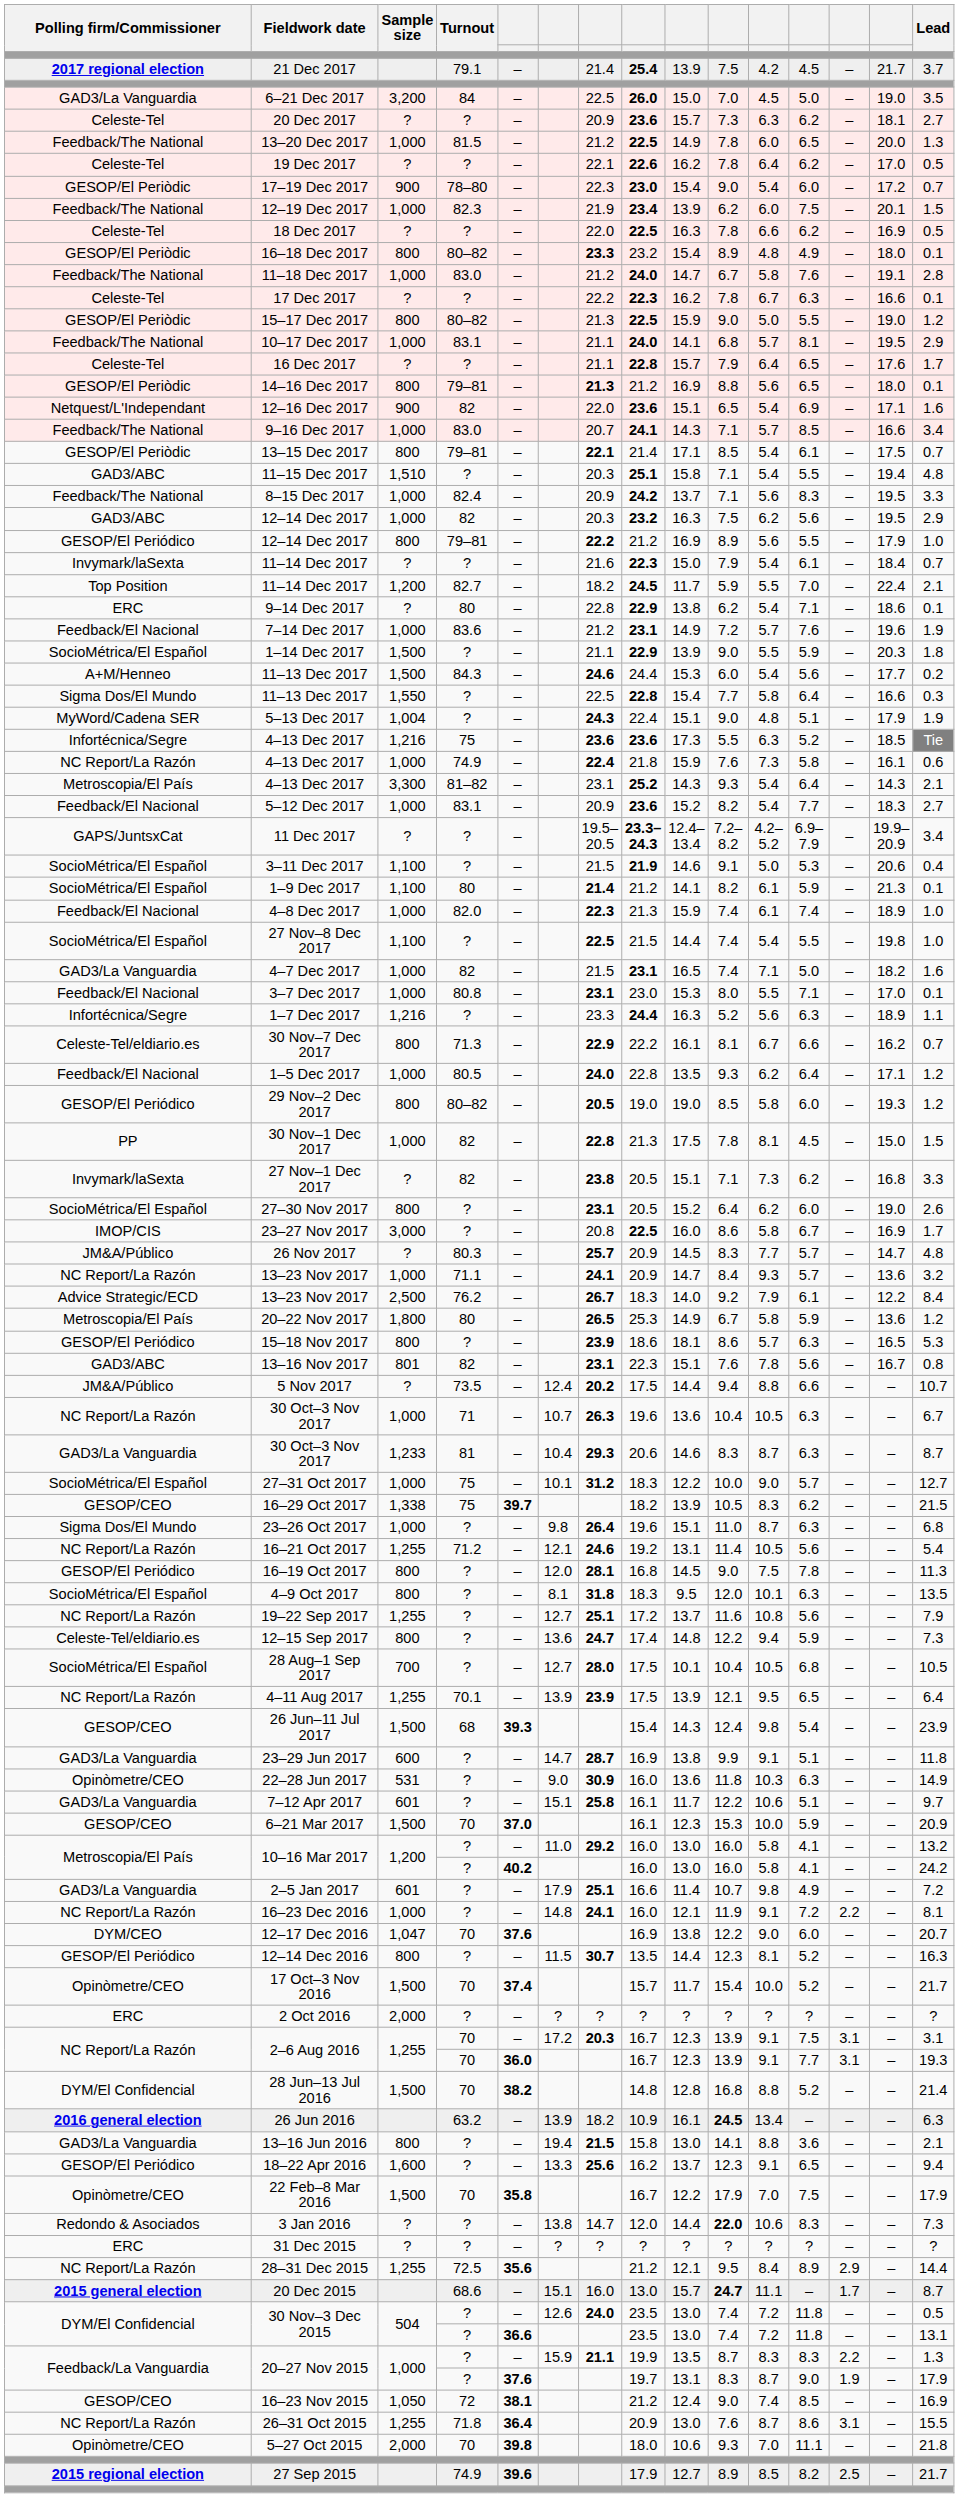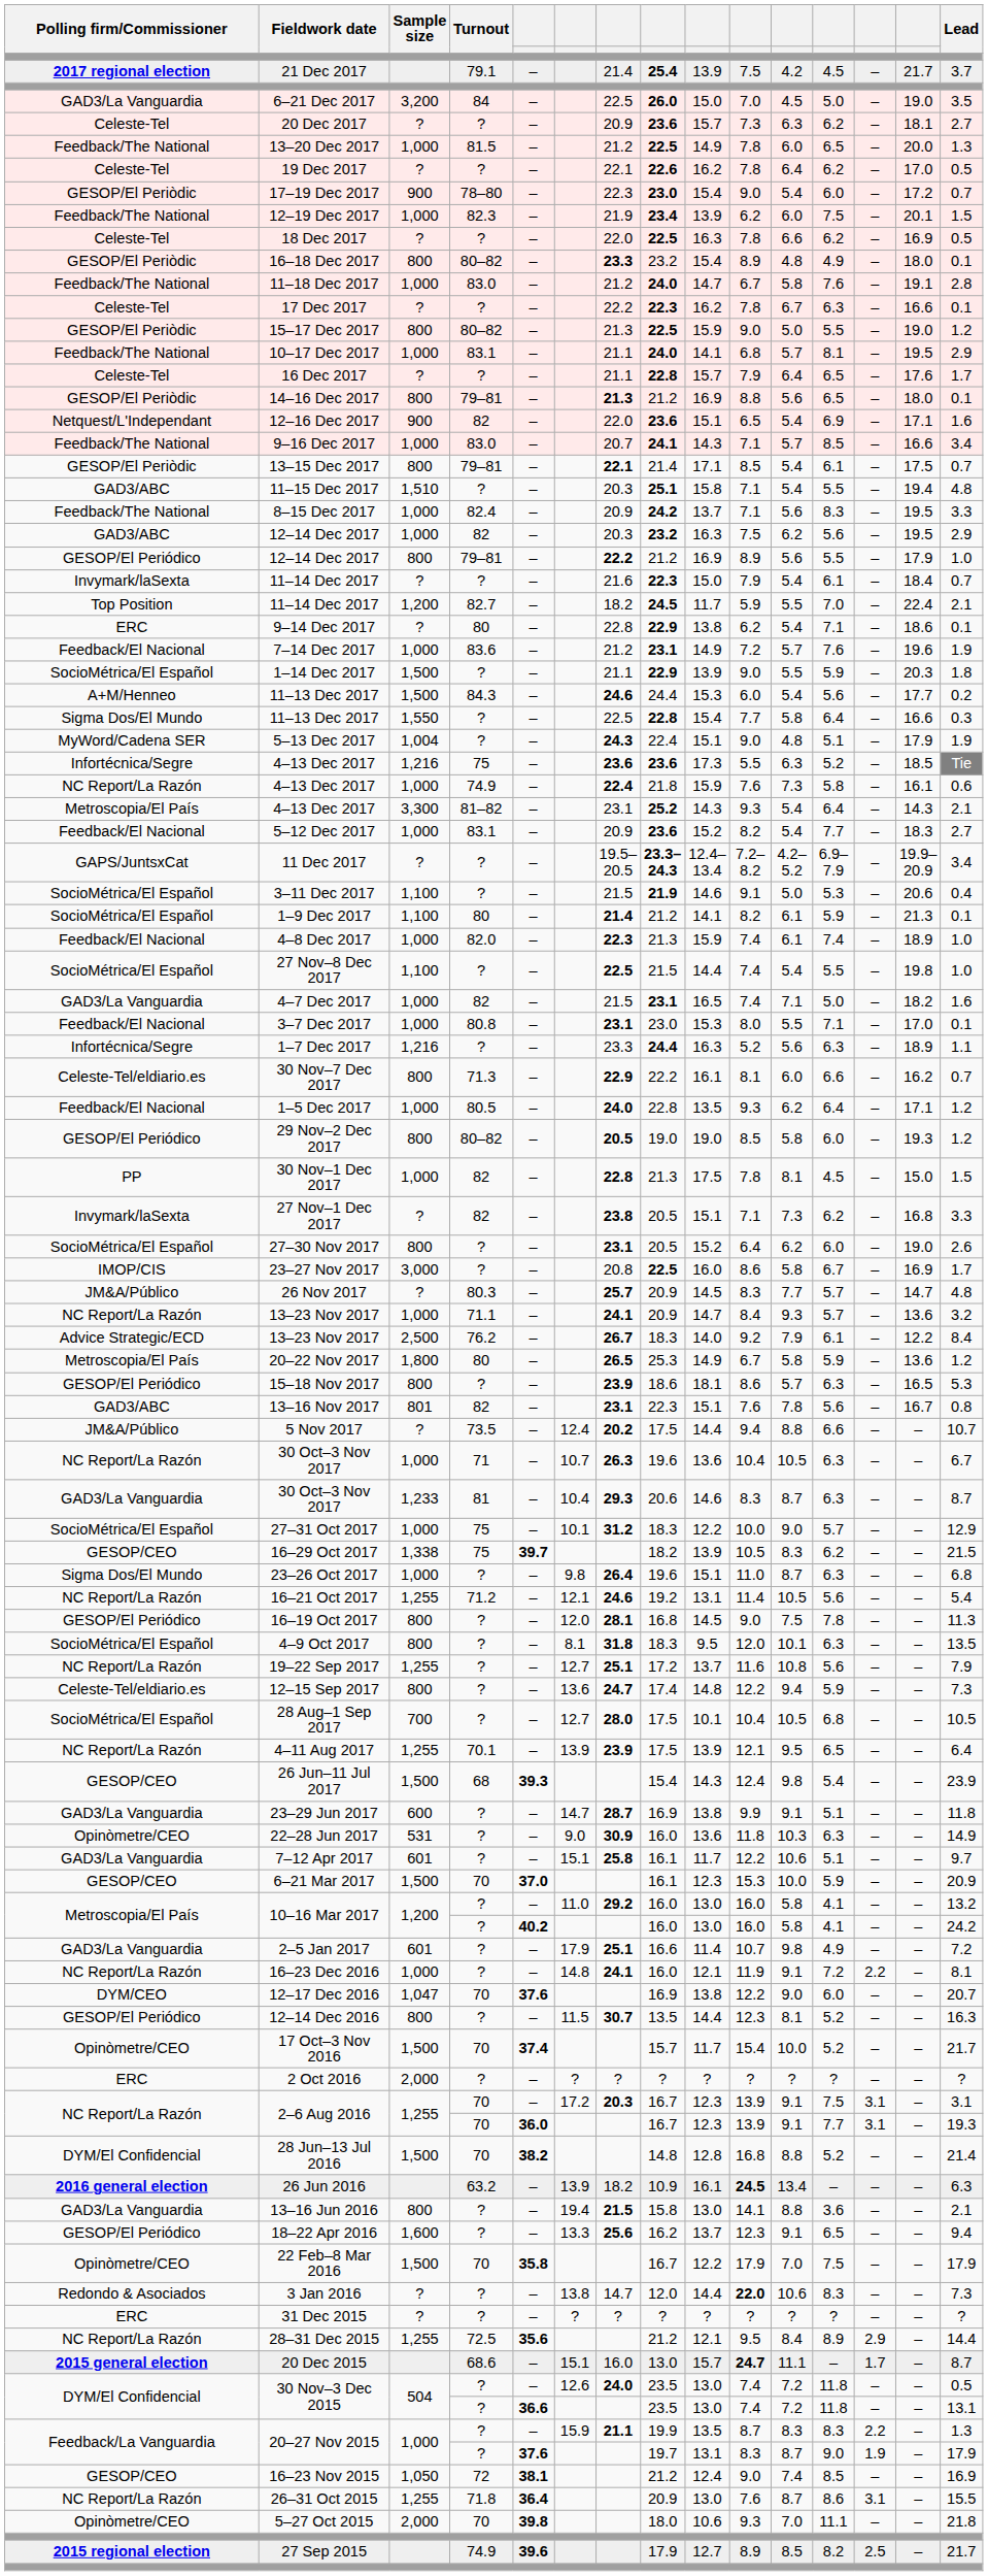30 Nov–7 Dec 2017 | column 11: 6.7 -> 6.0
27–31 Oct 2017 | Lead: 12.7 -> 12.9
